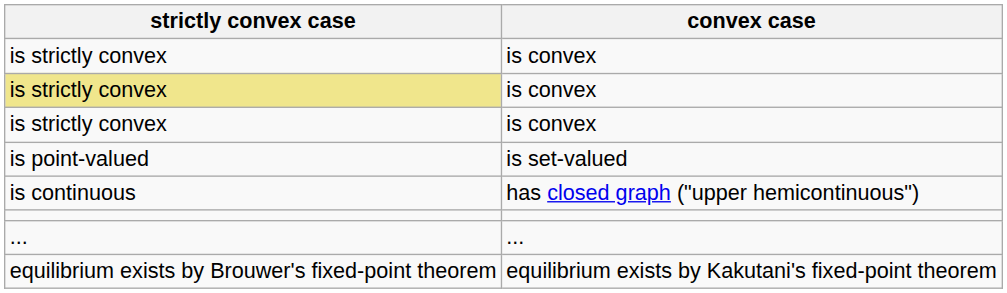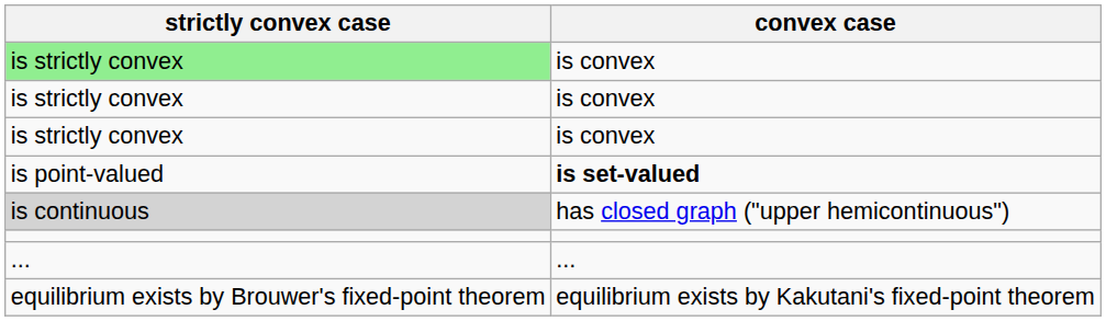row 2 | strictly convex case: no background -> lightgreen background
row 3 | strictly convex case: khaki background -> no background
row 5 | convex case: normal -> bold
row 6 | strictly convex case: no background -> lightgrey background
